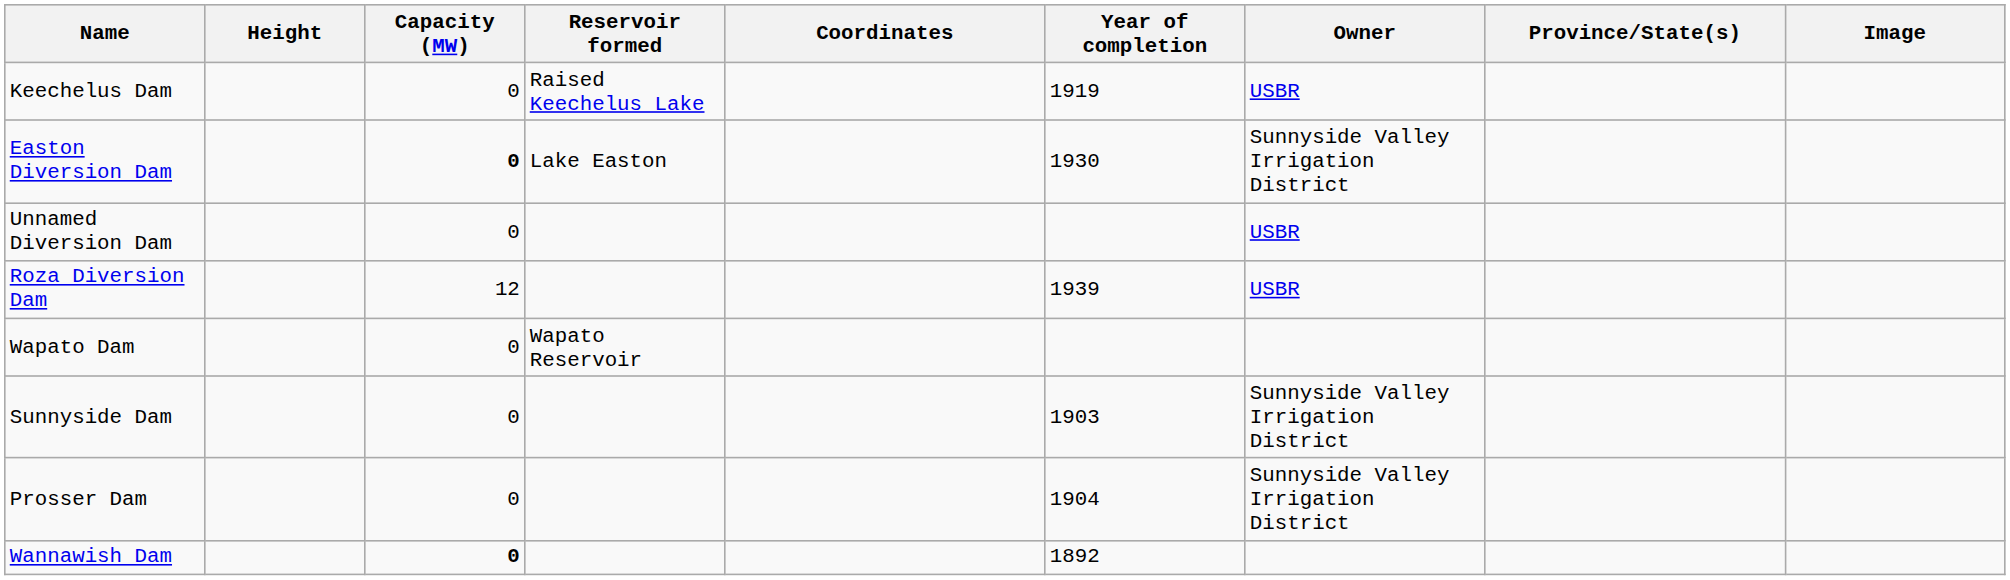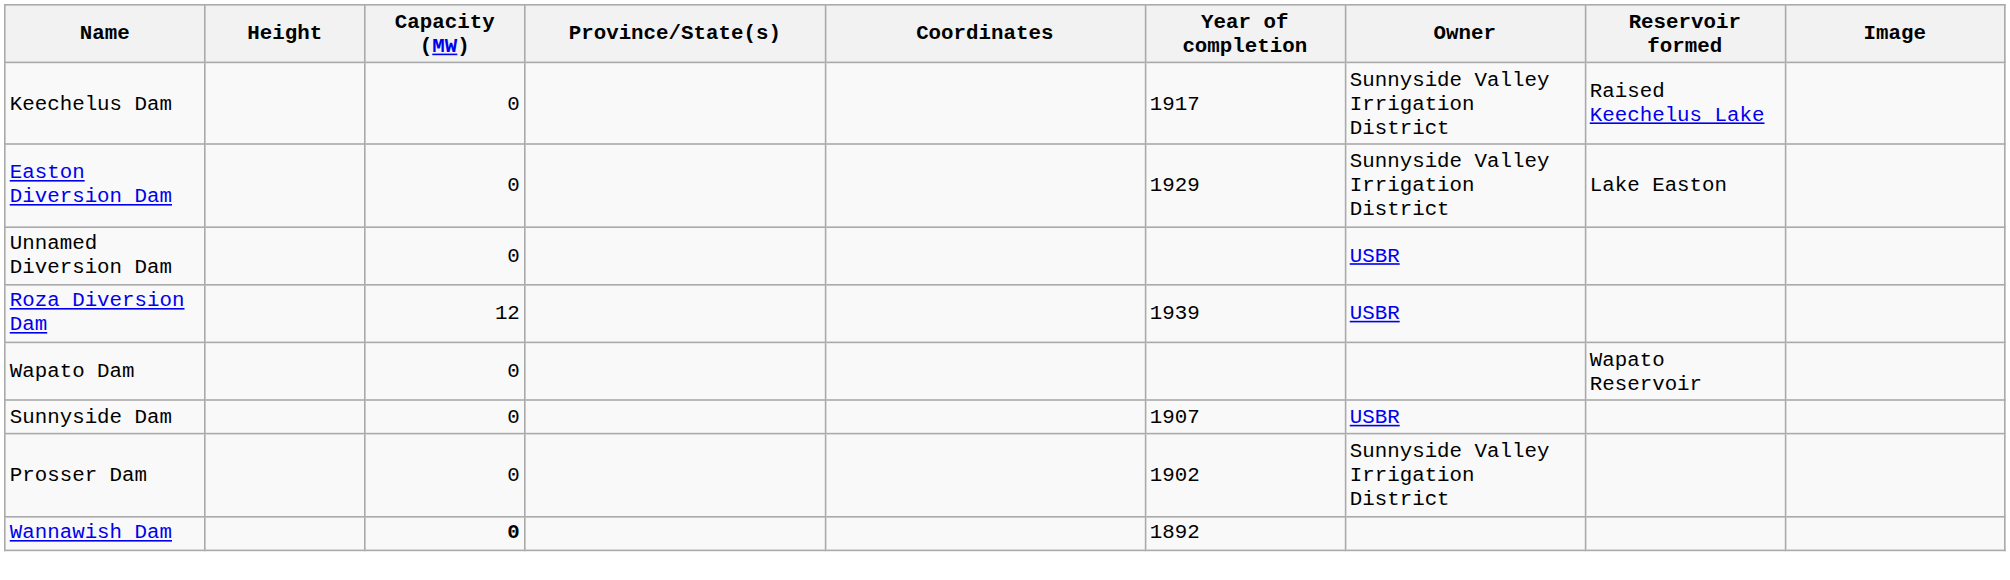columns swapped: Province/State(s) <-> Reservoir formed
Keechelus Dam | Year of completion: 1919 -> 1917
Keechelus Dam | Owner: USBR -> Sunnyside Valley Irrigation District
Easton Diversion Dam | Capacity (MW): bold -> normal
Easton Diversion Dam | Year of completion: 1930 -> 1929
Sunnyside Dam | Year of completion: 1903 -> 1907
Sunnyside Dam | Owner: Sunnyside Valley Irrigation District -> USBR
Prosser Dam | Year of completion: 1904 -> 1902
